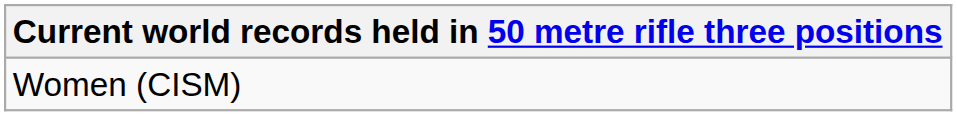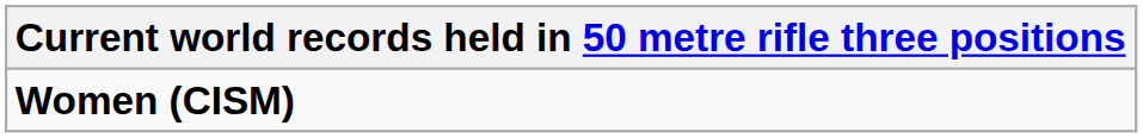Women (CISM) | column 1: normal -> bold
